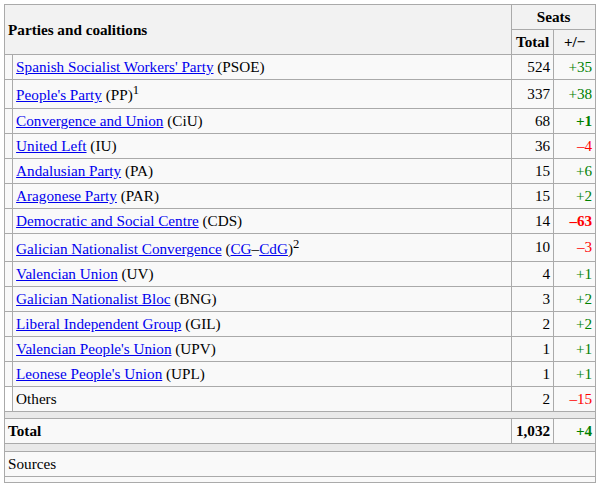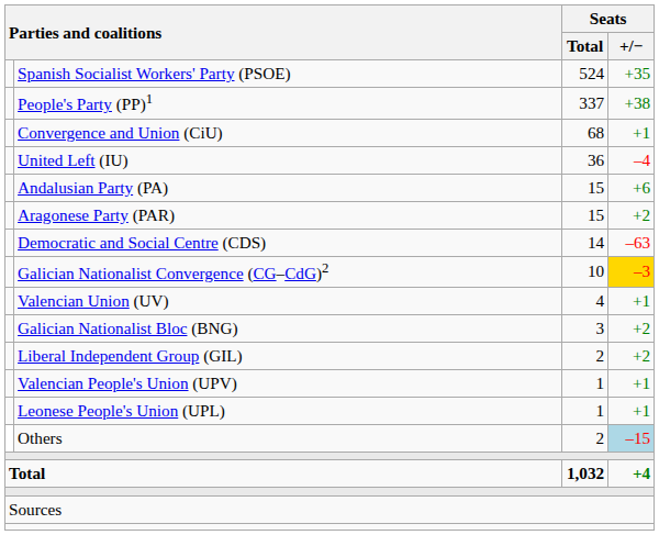Convergence and Union (CiU) | Seats / +/−: bold -> normal
Democratic and Social Centre (CDS) | Seats / +/−: bold -> normal
Galician Nationalist Convergence (CG–CdG)2 | Seats / +/−: no background -> gold background
Others | Seats / +/−: no background -> lightblue background
